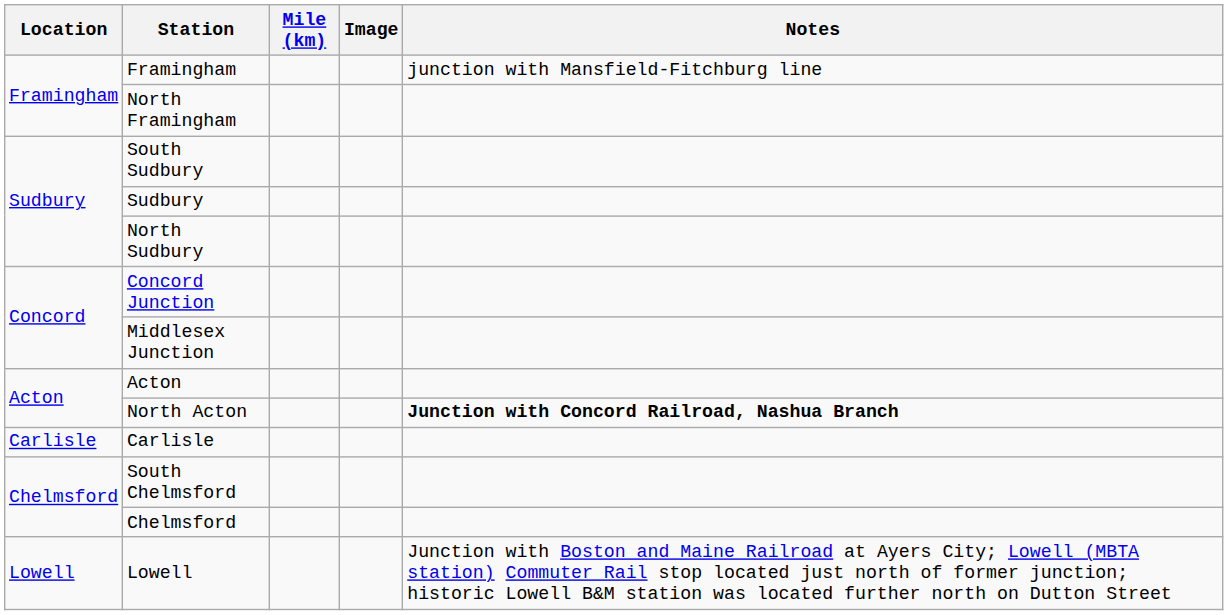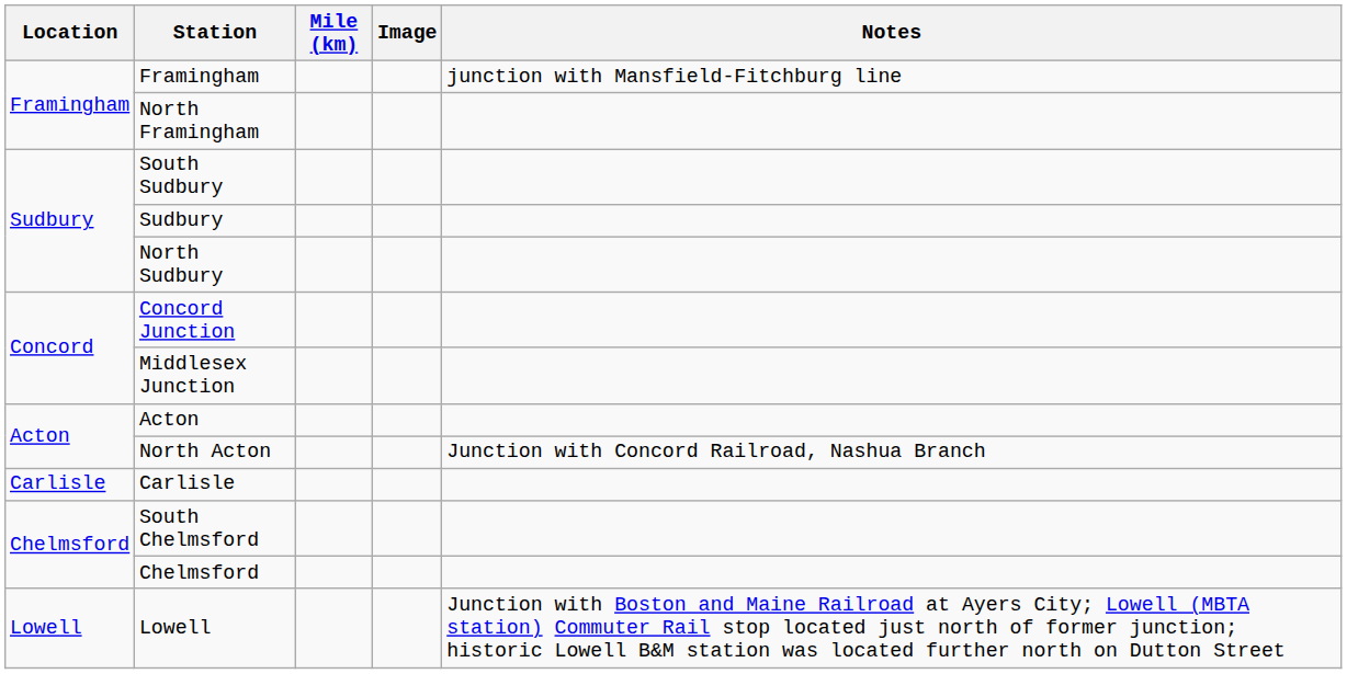North Acton | Notes: bold -> normal
